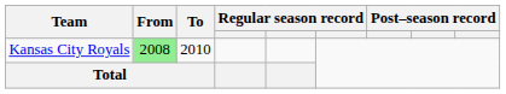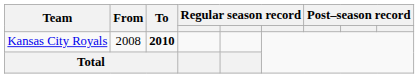Kansas City Royals | From: lightgreen background -> no background
Kansas City Royals | To: normal -> bold
